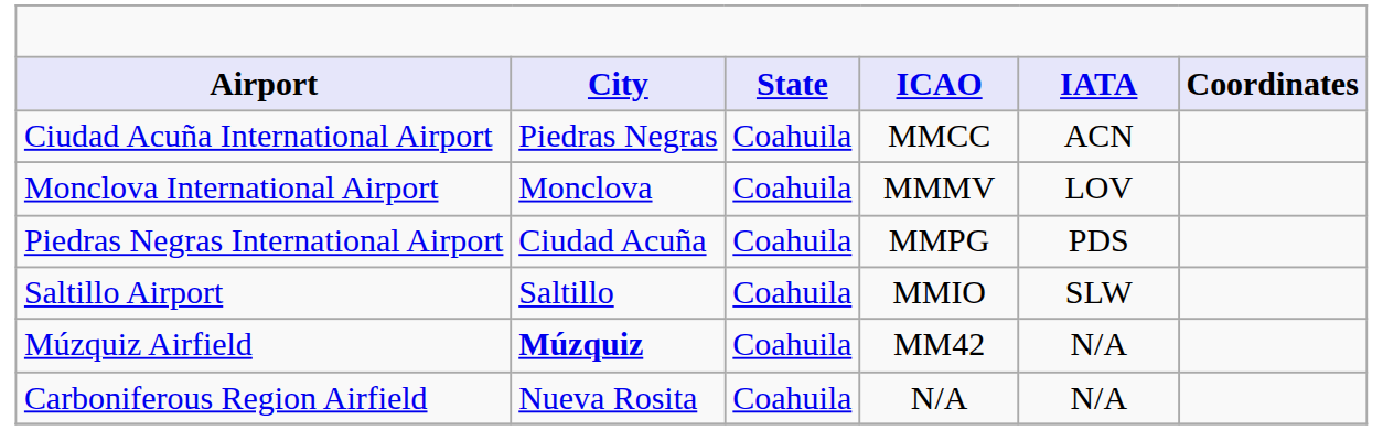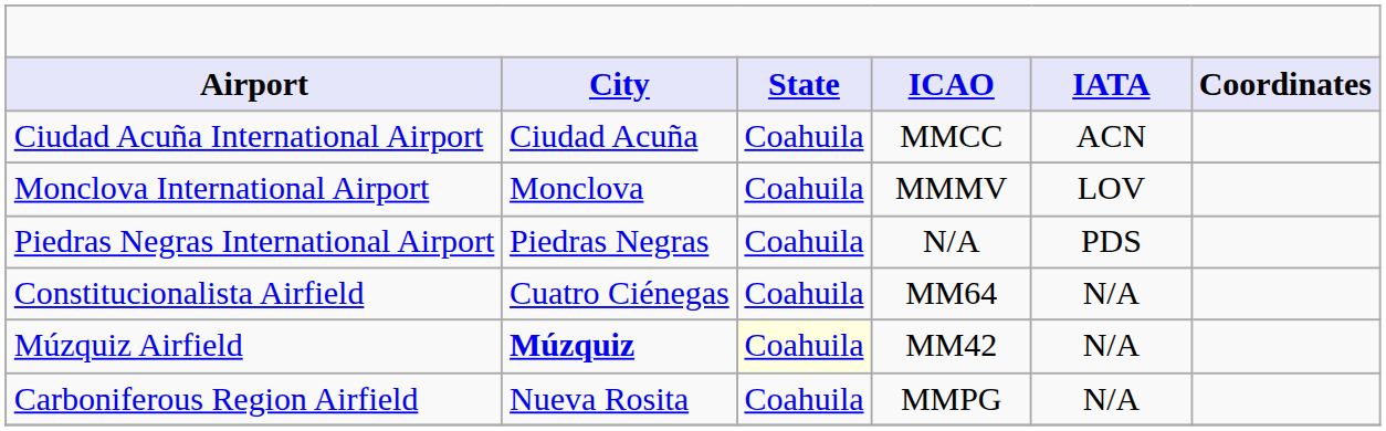Ciudad Acuña International Airport | column 2: Piedras Negras -> Ciudad Acuña
Piedras Negras International Airport | column 2: Ciudad Acuña -> Piedras Negras
Piedras Negras International Airport | column 4: MMPG -> N/A
- row: Saltillo Airport | Saltillo | Coahuila | MMIO | SLW
+ row: Constitucionalista Airfield | Cuatro Ciénegas | Coahuila | MM64 | N/A
Múzquiz Airfield | column 3: no background -> lightyellow background
Carboniferous Region Airfield | column 4: N/A -> MMPG
